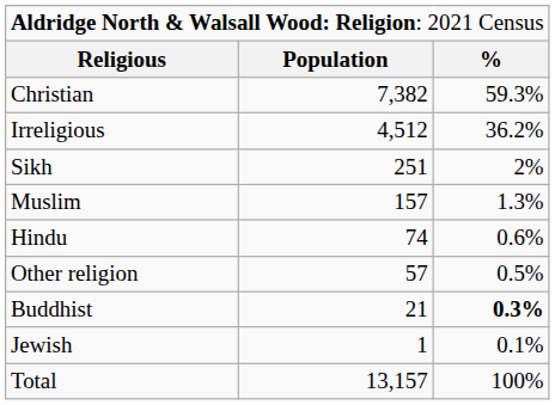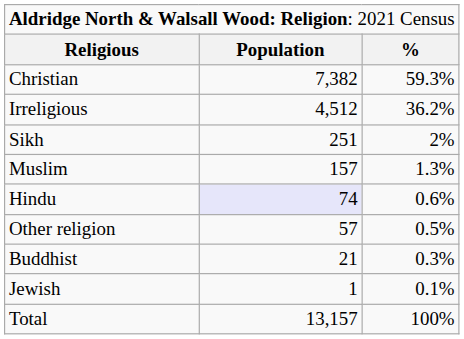Hindu | column 2: no background -> lavender background
Buddhist | column 3: bold -> normal
